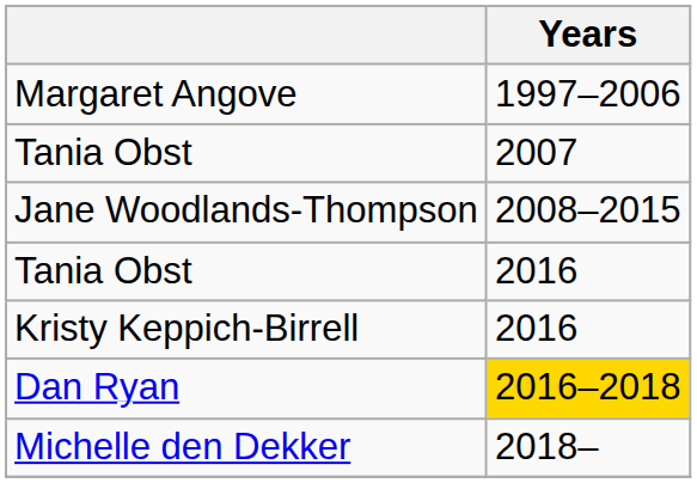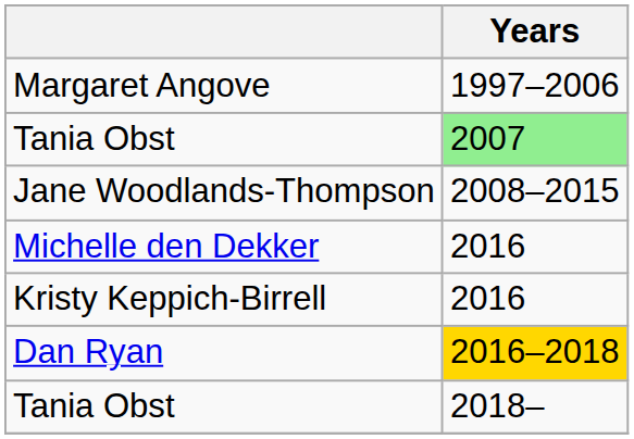row 3 | Years: no background -> lightgreen background
row 5 | column 1: Tania Obst -> Michelle den Dekker
row 8 | column 1: Michelle den Dekker -> Tania Obst
